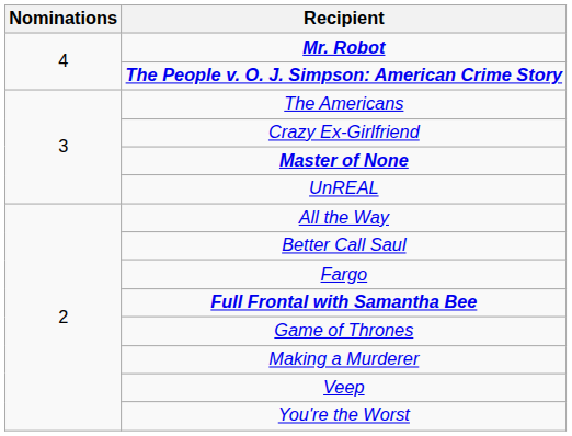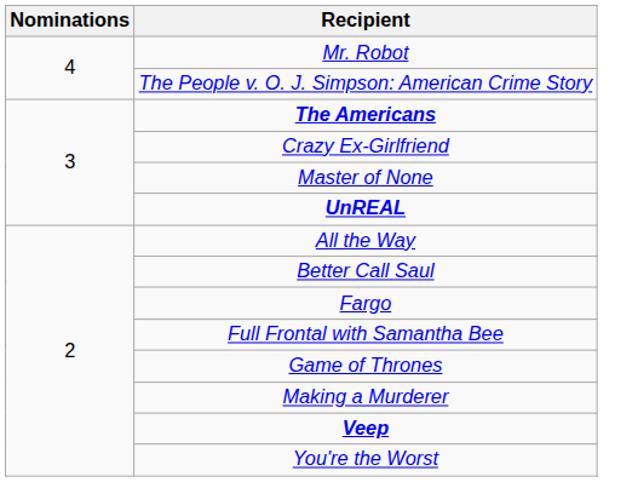Mr. Robot | Recipient: bold -> normal
The People v. O. J. Simpson: American Crime Story | Recipient: bold -> normal
The Americans | Recipient: normal -> bold
Master of None | Recipient: bold -> normal
UnREAL | Recipient: normal -> bold
Full Frontal with Samantha Bee | Recipient: bold -> normal
Veep | Recipient: normal -> bold
